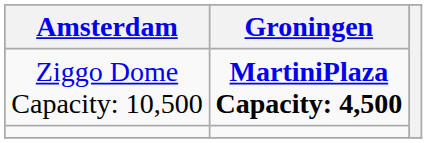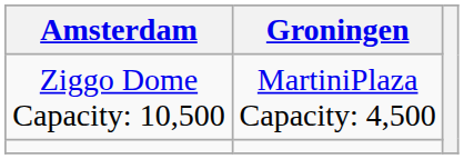Ziggo Dome Capacity: 10,500 | Groningen: bold -> normal
